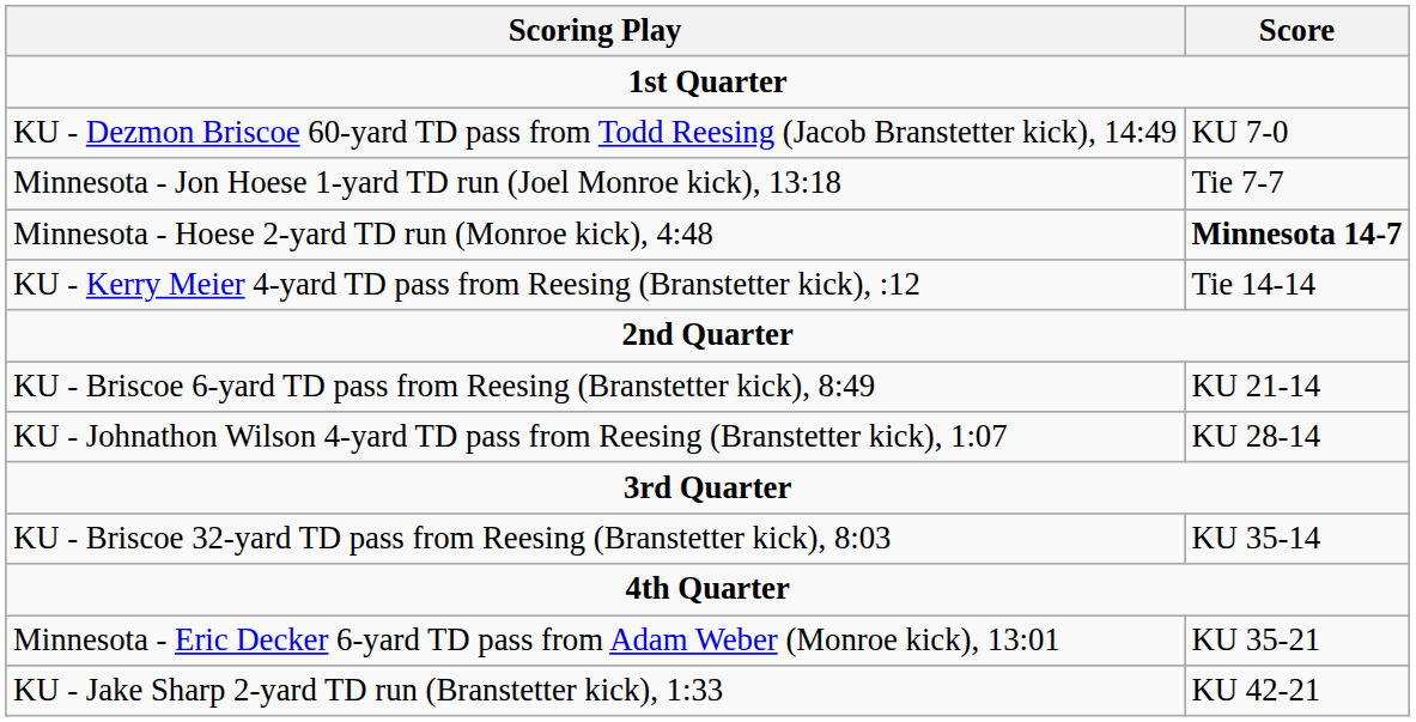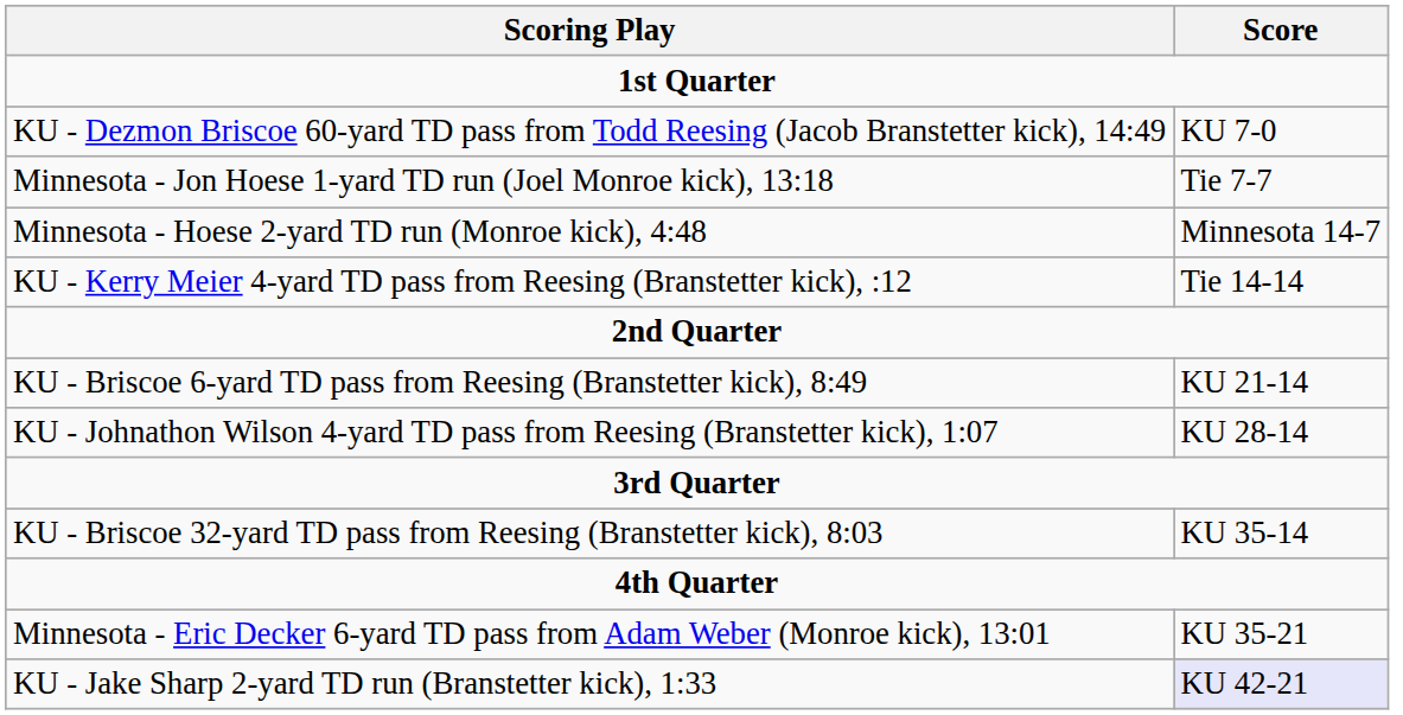Minnesota - Hoese 2-yard TD run (Monroe kick), 4:48 | Score: bold -> normal
KU - Jake Sharp 2-yard TD run (Branstetter kick), 1:33 | Score: no background -> lavender background
